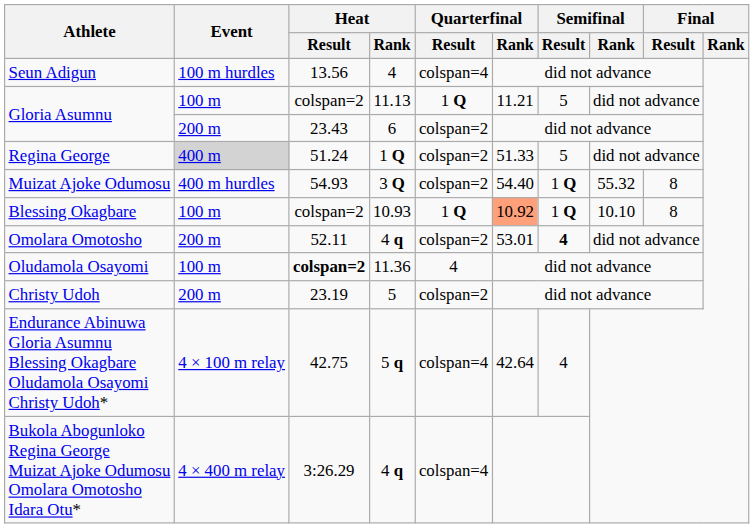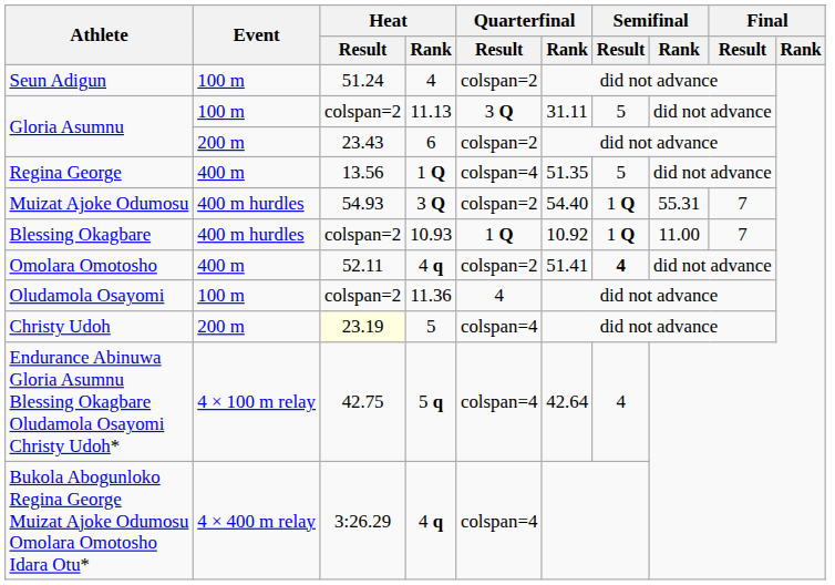Seun Adigun | Event: 100 m hurdles -> 100 m
Seun Adigun | Heat / Result: 13.56 -> 51.24
Seun Adigun | Quarterfinal / Result: colspan=4 -> colspan=2
Gloria Asumnu / 11.13 | Quarterfinal / Result: 1 Q -> 3 Q
Gloria Asumnu / 11.13 | Quarterfinal / Rank: 11.21 -> 31.11
Regina George | Event: lightgrey background -> no background
Regina George | Heat / Result: 51.24 -> 13.56
Regina George | Quarterfinal / Result: colspan=2 -> colspan=4
Regina George | Quarterfinal / Rank: 51.33 -> 51.35
Muizat Ajoke Odumosu | Semifinal / Rank: 55.32 -> 55.31
Muizat Ajoke Odumosu | Final / Result: 8 -> 7
Blessing Okagbare | Event: 100 m -> 400 m hurdles
Blessing Okagbare | Quarterfinal / Rank: lightsalmon background -> no background
Blessing Okagbare | Semifinal / Rank: 10.10 -> 11.00
Blessing Okagbare | Final / Result: 8 -> 7
Omolara Omotosho | Event: 200 m -> 400 m
Omolara Omotosho | Quarterfinal / Rank: 53.01 -> 51.41
Oludamola Osayomi | Heat / Result: bold -> normal
Christy Udoh | Heat / Result: no background -> lightyellow background
Christy Udoh | Quarterfinal / Result: colspan=2 -> colspan=4
